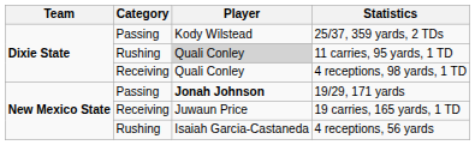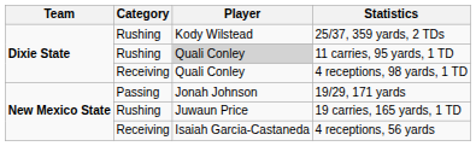25/37, 359 yards, 2 TDs | Category: Passing -> Rushing
19/29, 171 yards | Player: bold -> normal
19 carries, 165 yards, 1 TD | Category: Receiving -> Rushing
4 receptions, 56 yards | Category: Rushing -> Receiving
